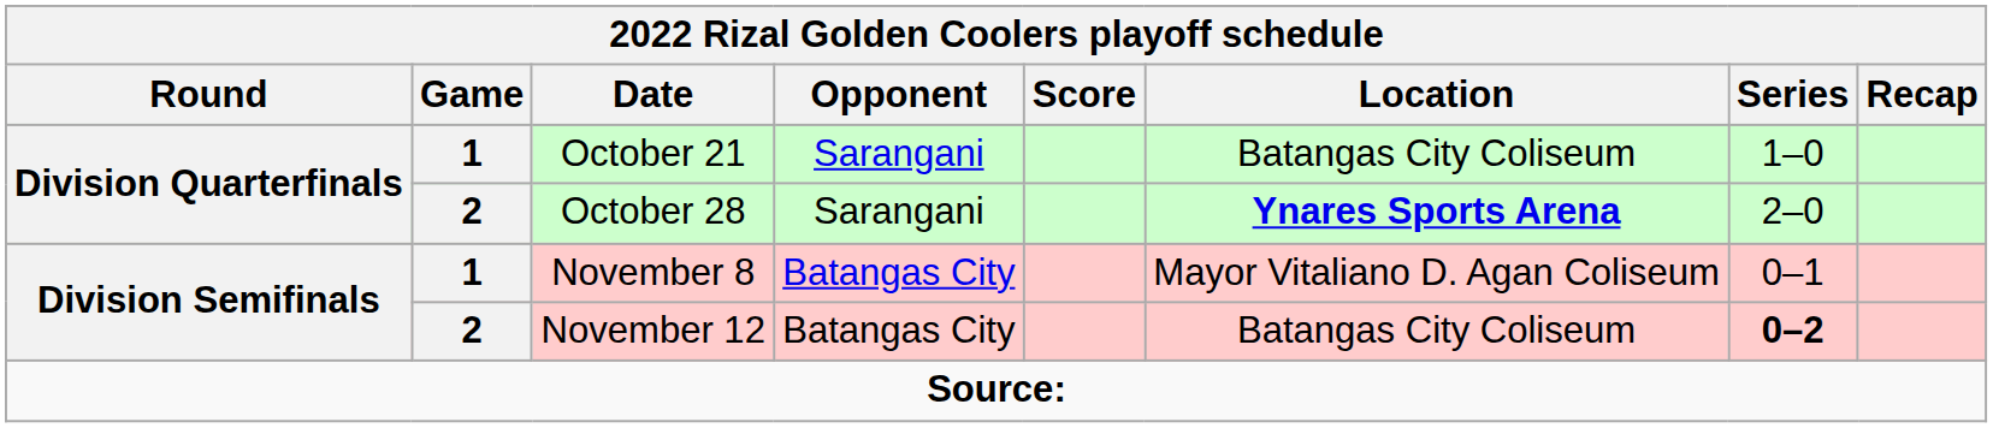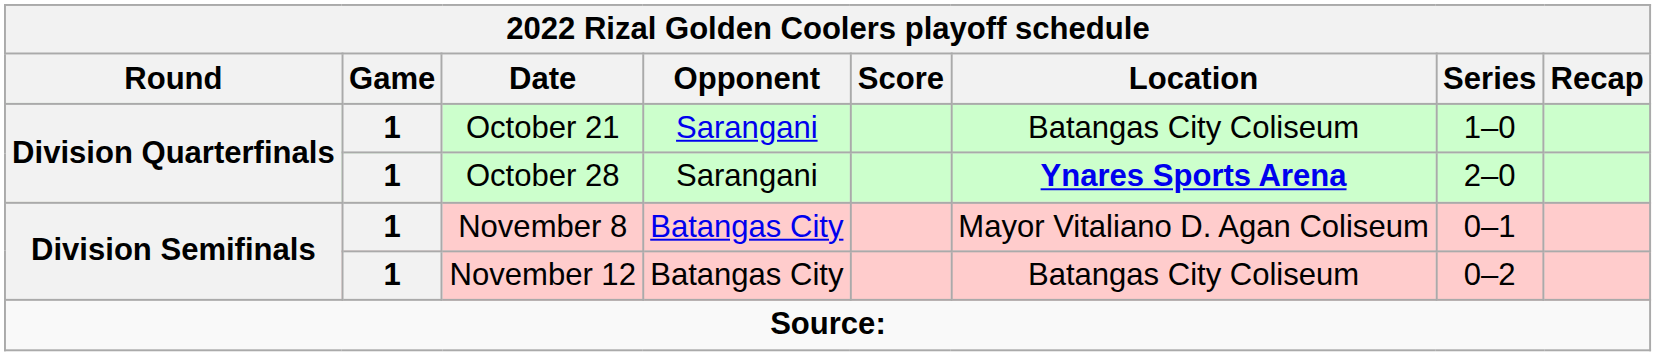October 28 | Game: 2 -> 1
November 12 | Game: 2 -> 1
November 12 | Series: bold -> normal
